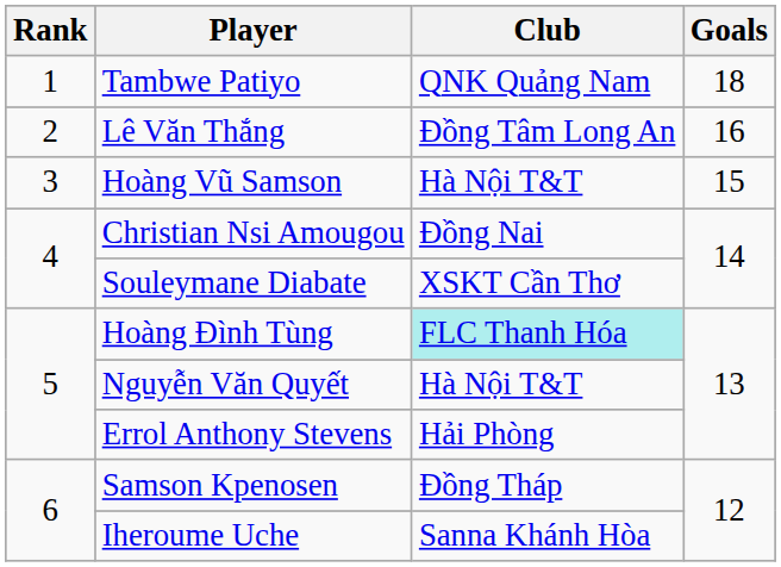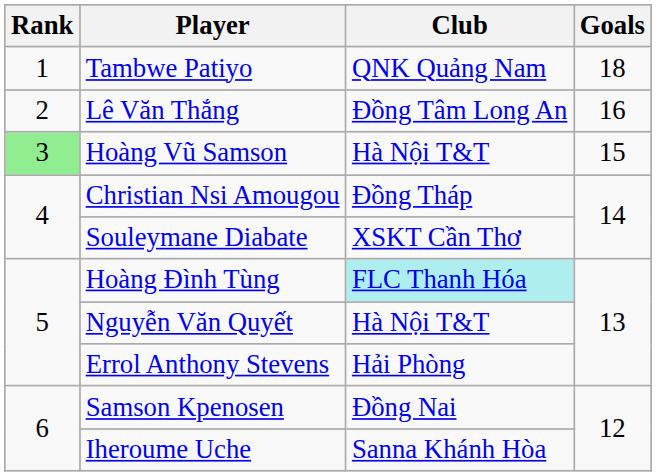Hoàng Vũ Samson | Rank: no background -> lightgreen background
Christian Nsi Amougou | Club: Đồng Nai -> Đồng Tháp
Samson Kpenosen | Club: Đồng Tháp -> Đồng Nai
